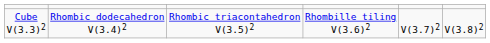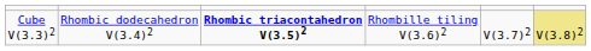Cube V(3.3)2 | column 3: normal -> bold
Cube V(3.3)2 | column 6: no background -> khaki background
